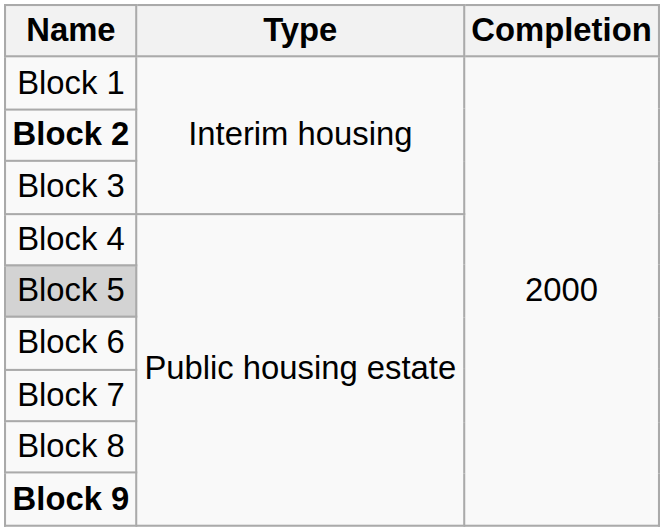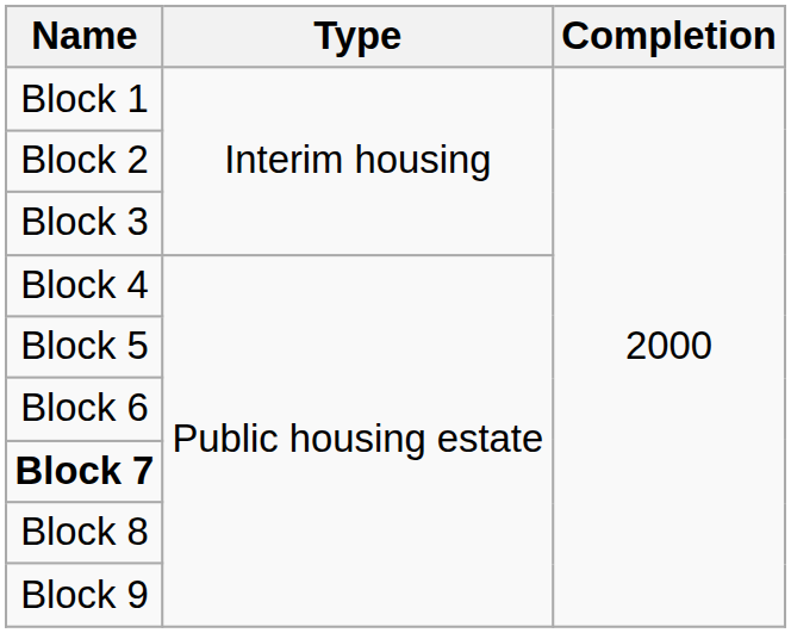Block 2 | Name: bold -> normal
Block 5 | Name: lightgrey background -> no background
Block 7 | Name: normal -> bold
Block 9 | Name: bold -> normal
